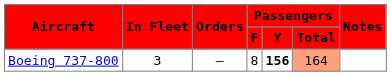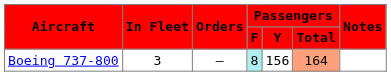Boeing 737-800 | Passengers / F: no background -> paleturquoise background
Boeing 737-800 | Passengers / Y: bold -> normal
